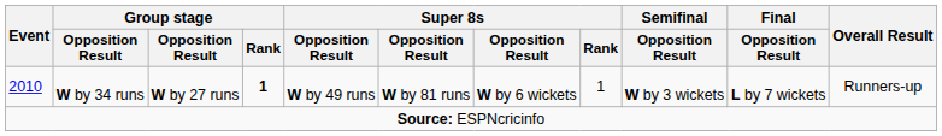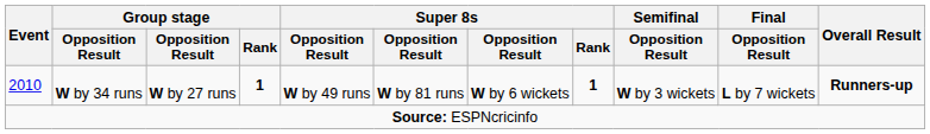2010 | Super 8s / Rank: normal -> bold
2010 | Overall Result: normal -> bold
